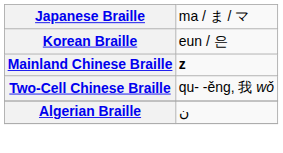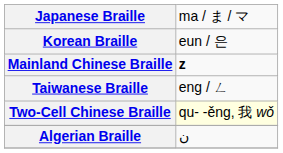+ row: Taiwanese Braille | eng / ㄥ
Two-Cell Chinese Braille | column 2: no background -> lightyellow background
